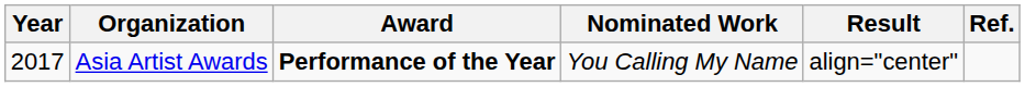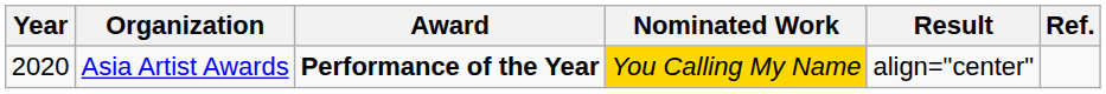Asia Artist Awards | Year: 2017 -> 2020
Asia Artist Awards | Nominated Work: no background -> gold background
